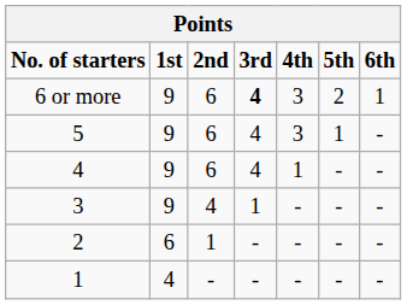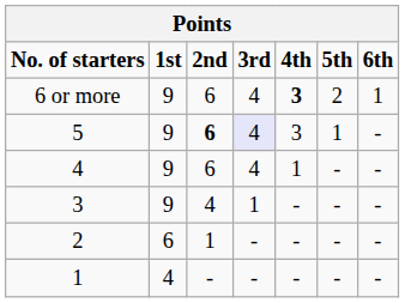6 or more | 3rd: bold -> normal
6 or more | 4th: normal -> bold
5 | 2nd: normal -> bold
5 | 3rd: no background -> lavender background
